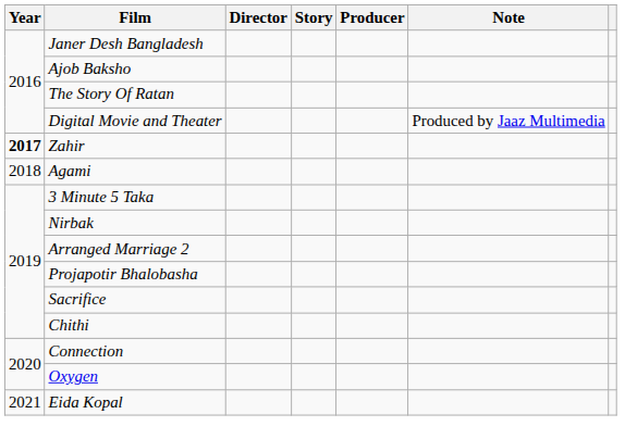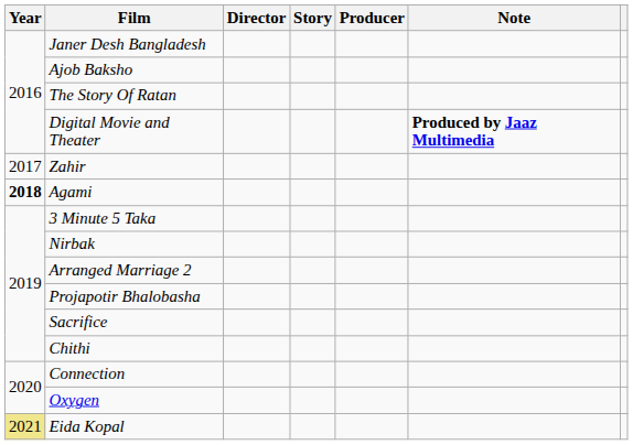Digital Movie and Theater | Note: normal -> bold
Zahir | Year: bold -> normal
Agami | Year: normal -> bold
Eida Kopal | Year: no background -> khaki background
